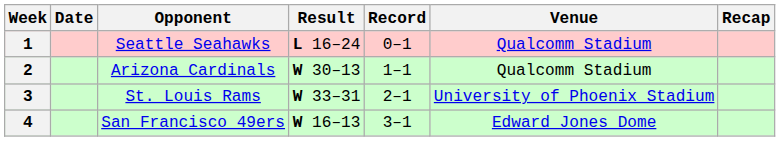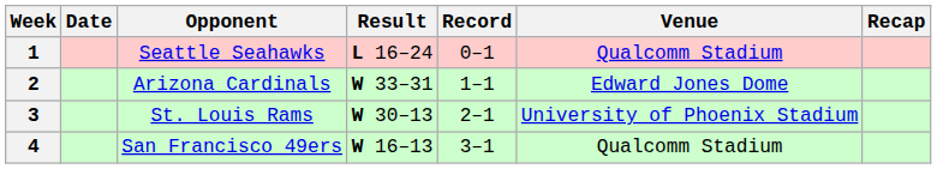2 | Result: W 30–13 -> W 33–31
2 | Venue: Qualcomm Stadium -> Edward Jones Dome
3 | Result: W 33–31 -> W 30–13
4 | Venue: Edward Jones Dome -> Qualcomm Stadium
